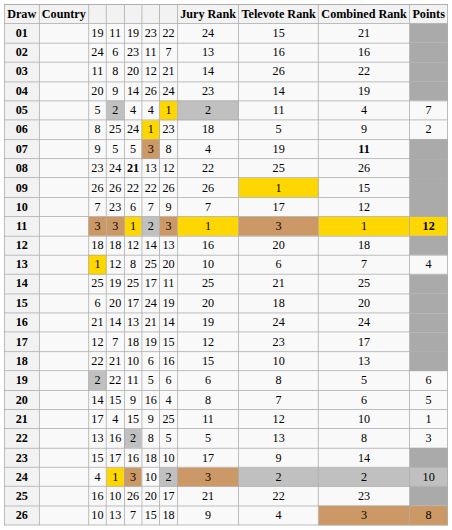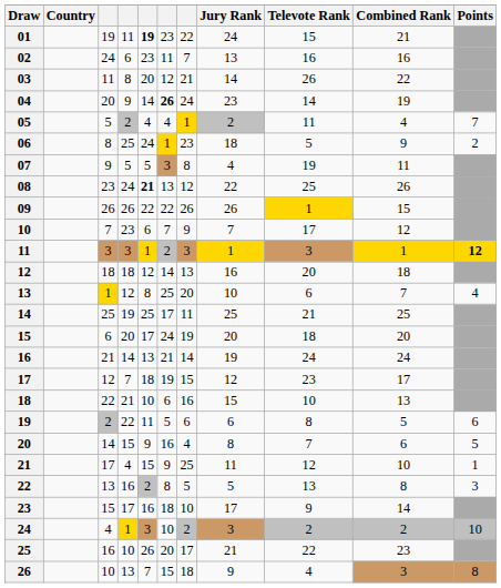01 | column 5: normal -> bold
04 | column 6: normal -> bold
07 | Combined Rank: bold -> normal
